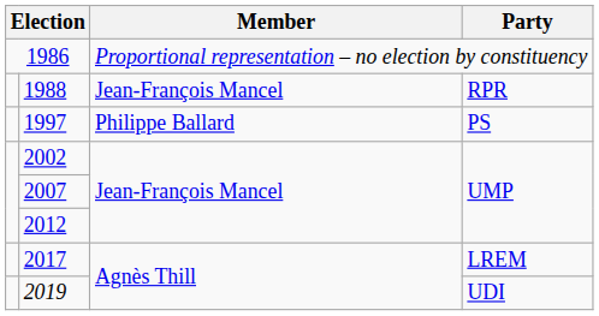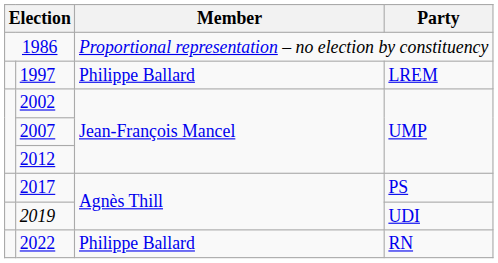- row: 1988 | Jean-François Mancel | RPR
1997 | Party: PS -> LREM
2017 | Party: LREM -> PS
+ row: 2022 | Philippe Ballard | RN
